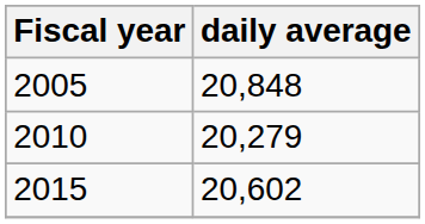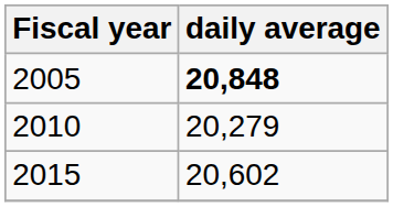2005 | daily average: normal -> bold
